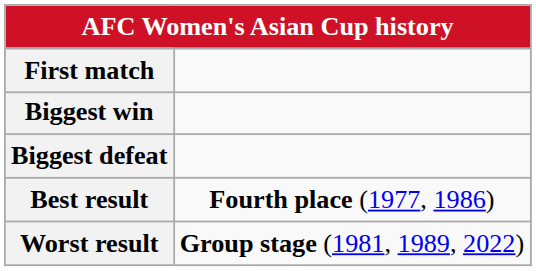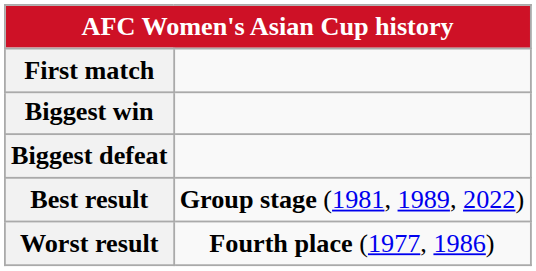Best result | column 2: Fourth place (1977, 1986) -> Group stage (1981, 1989, 2022)
Worst result | column 2: Group stage (1981, 1989, 2022) -> Fourth place (1977, 1986)
